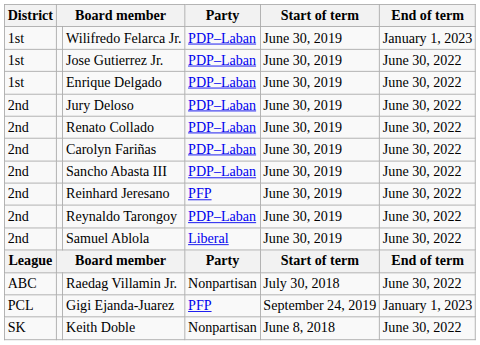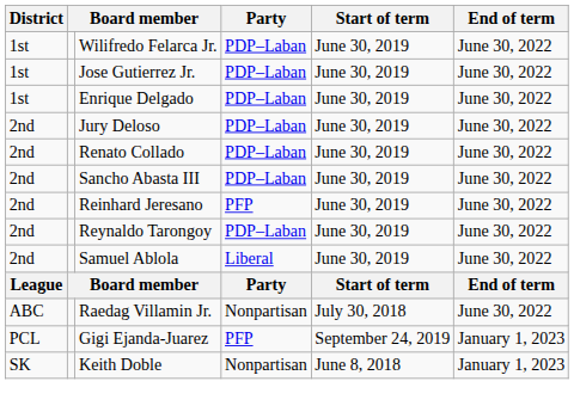Wilifredo Felarca Jr. | End of term: January 1, 2023 -> June 30, 2022
- row: 2nd | Carolyn Fariñas | PDP–Laban | June 30, 2019 | June 30, 2022
Keith Doble | End of term: June 30, 2022 -> January 1, 2023
